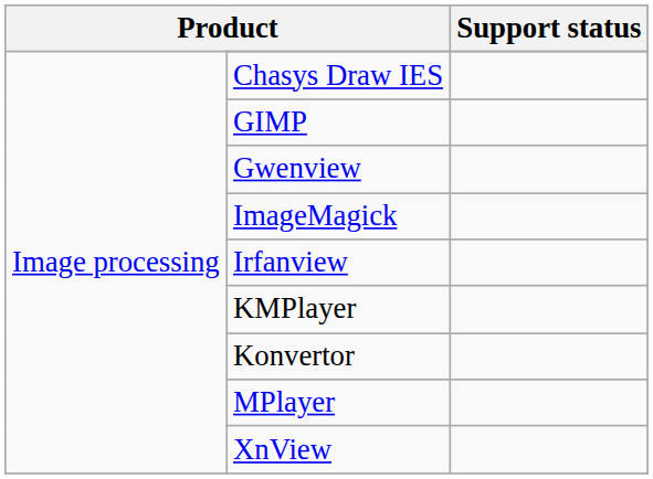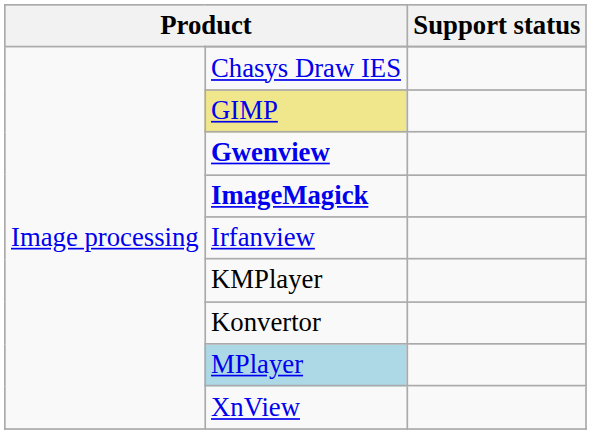GIMP | column 2: no background -> khaki background
Gwenview | column 2: normal -> bold
ImageMagick | column 2: normal -> bold
MPlayer | column 2: no background -> lightblue background
